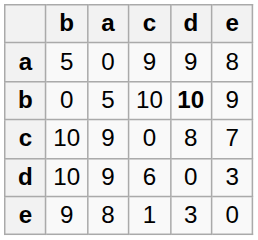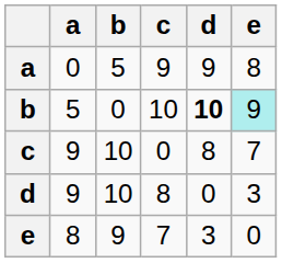columns swapped: a <-> b
row 3 | e: no background -> paleturquoise background
row 5 | c: 6 -> 8
row 6 | c: 1 -> 7
